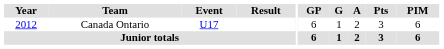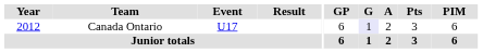Canada Ontario | G: no background -> lavender background
